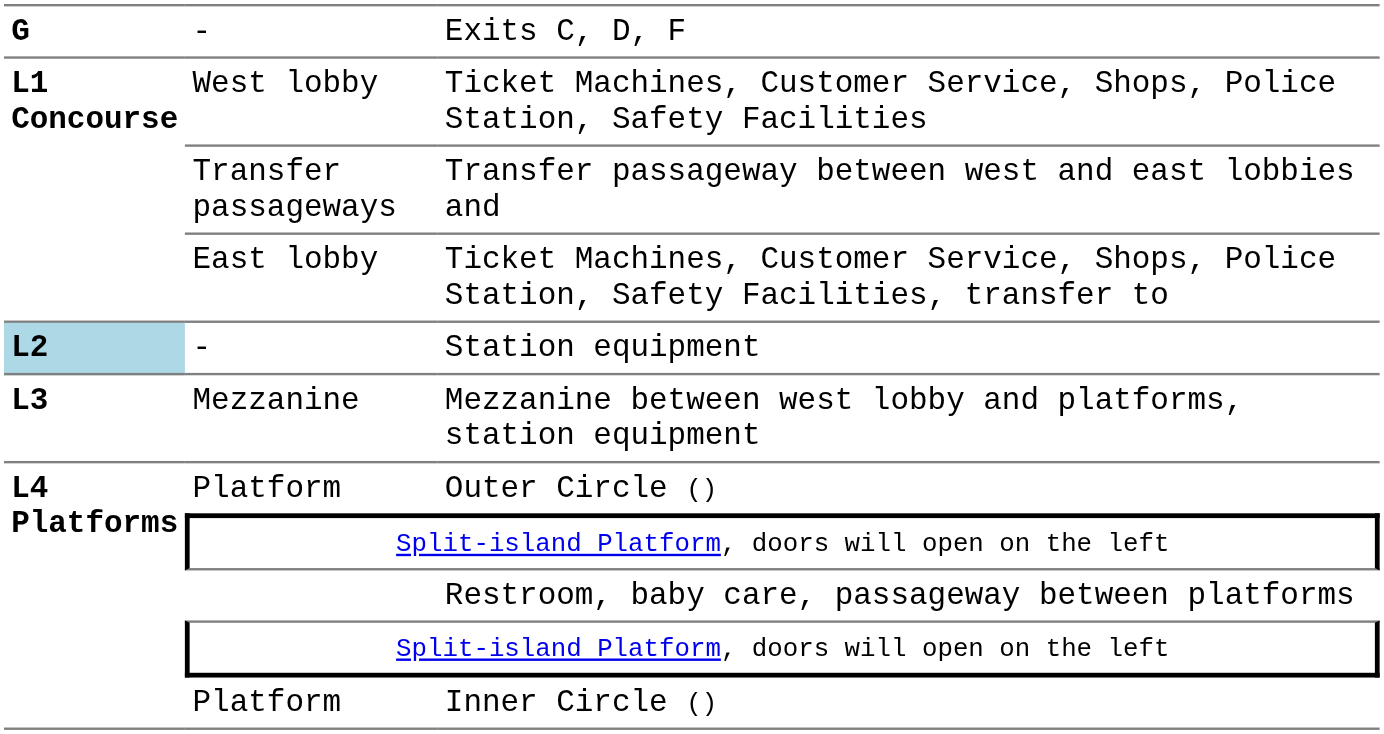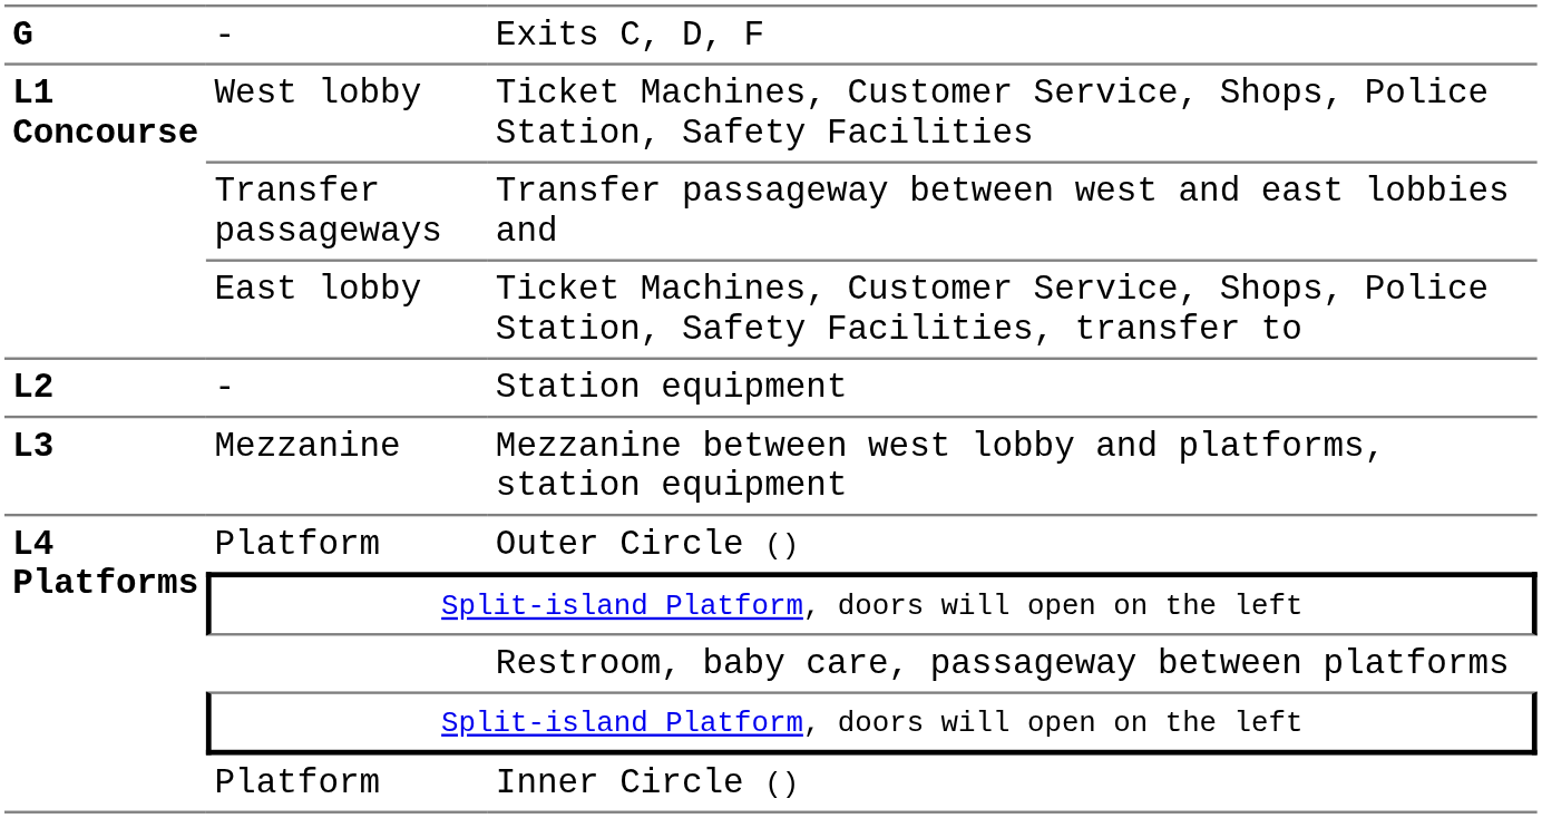Station equipment | column 1: lightblue background -> no background
